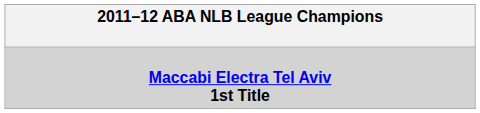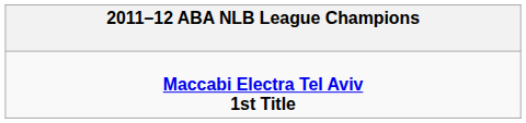row 2 | column 1: lightgrey background -> no background
